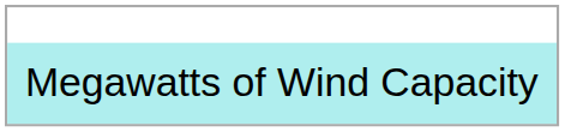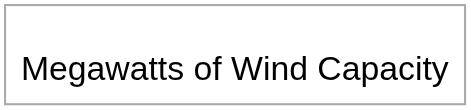row 1 | column 1: paleturquoise background -> no background
